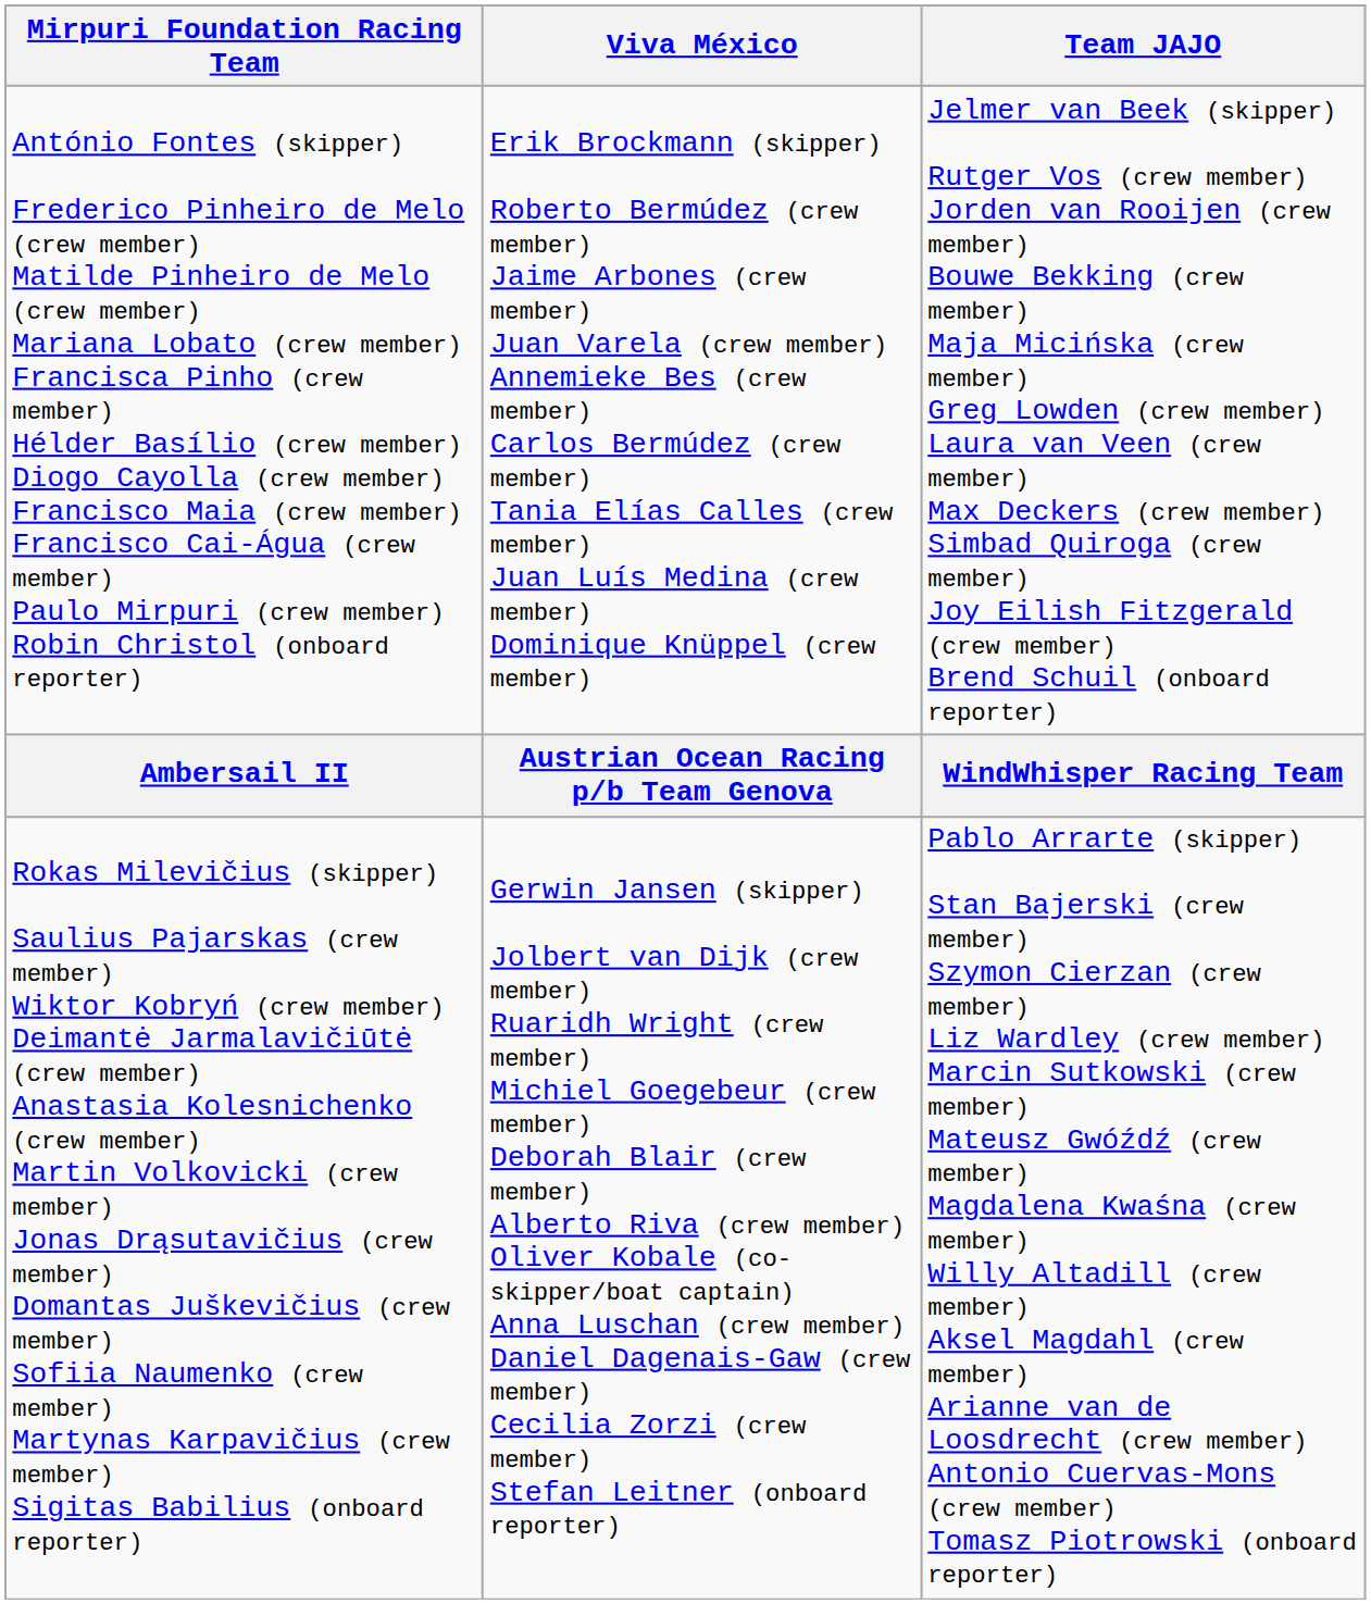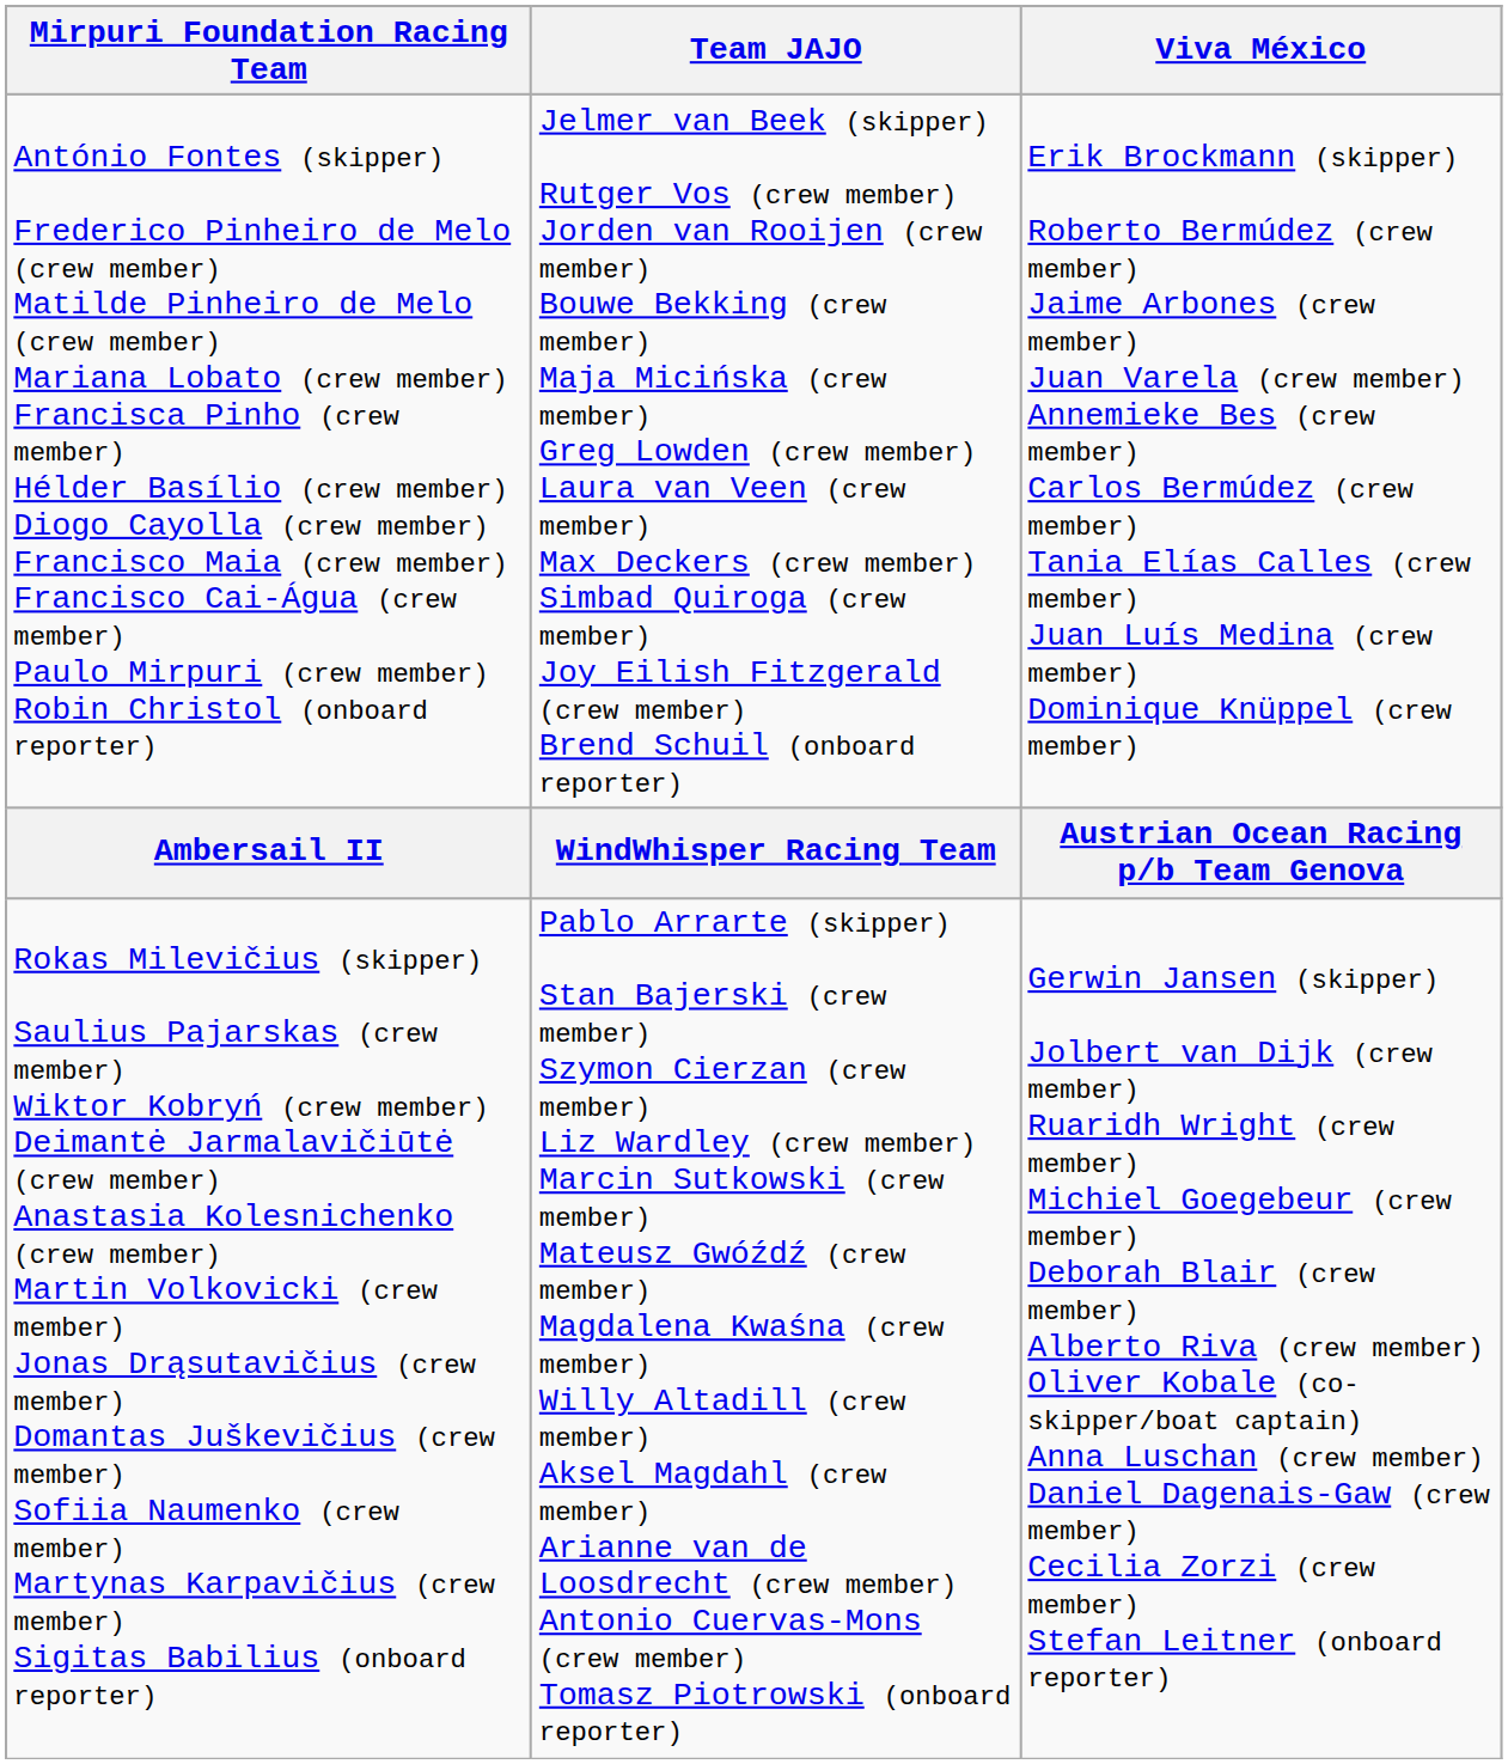columns swapped: Team JAJO <-> Viva México
